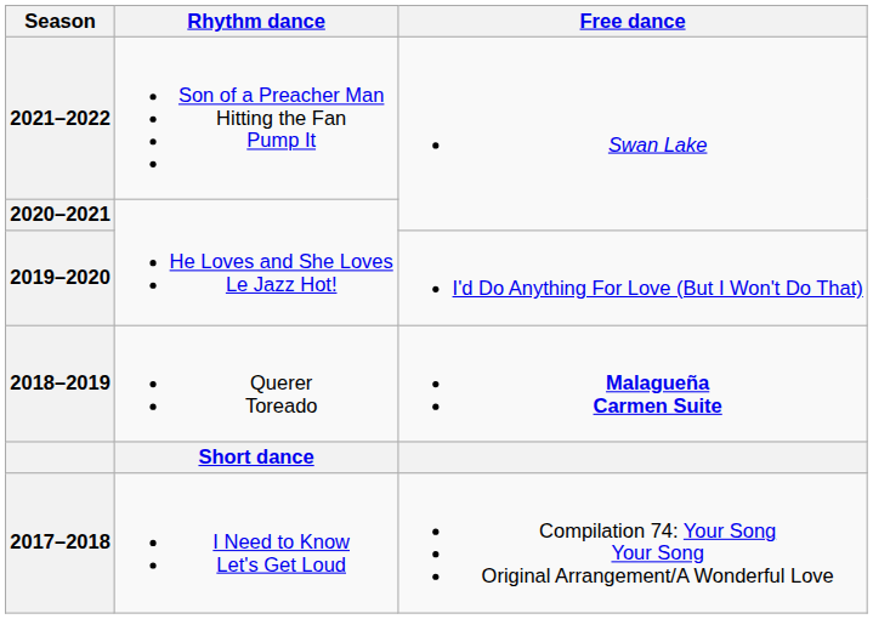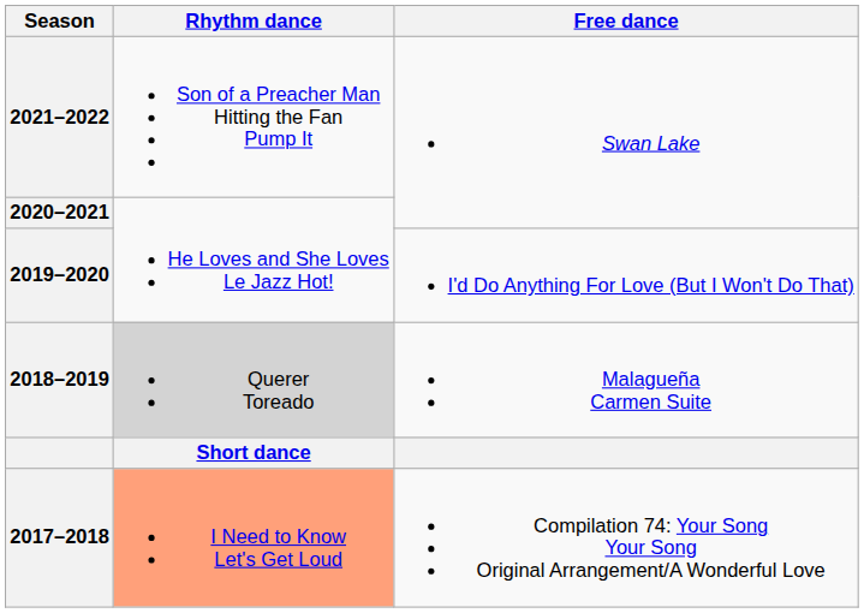2018–2019 | Rhythm dance: no background -> lightgrey background
2018–2019 | Free dance: bold -> normal
2017–2018 | Rhythm dance: no background -> lightsalmon background
